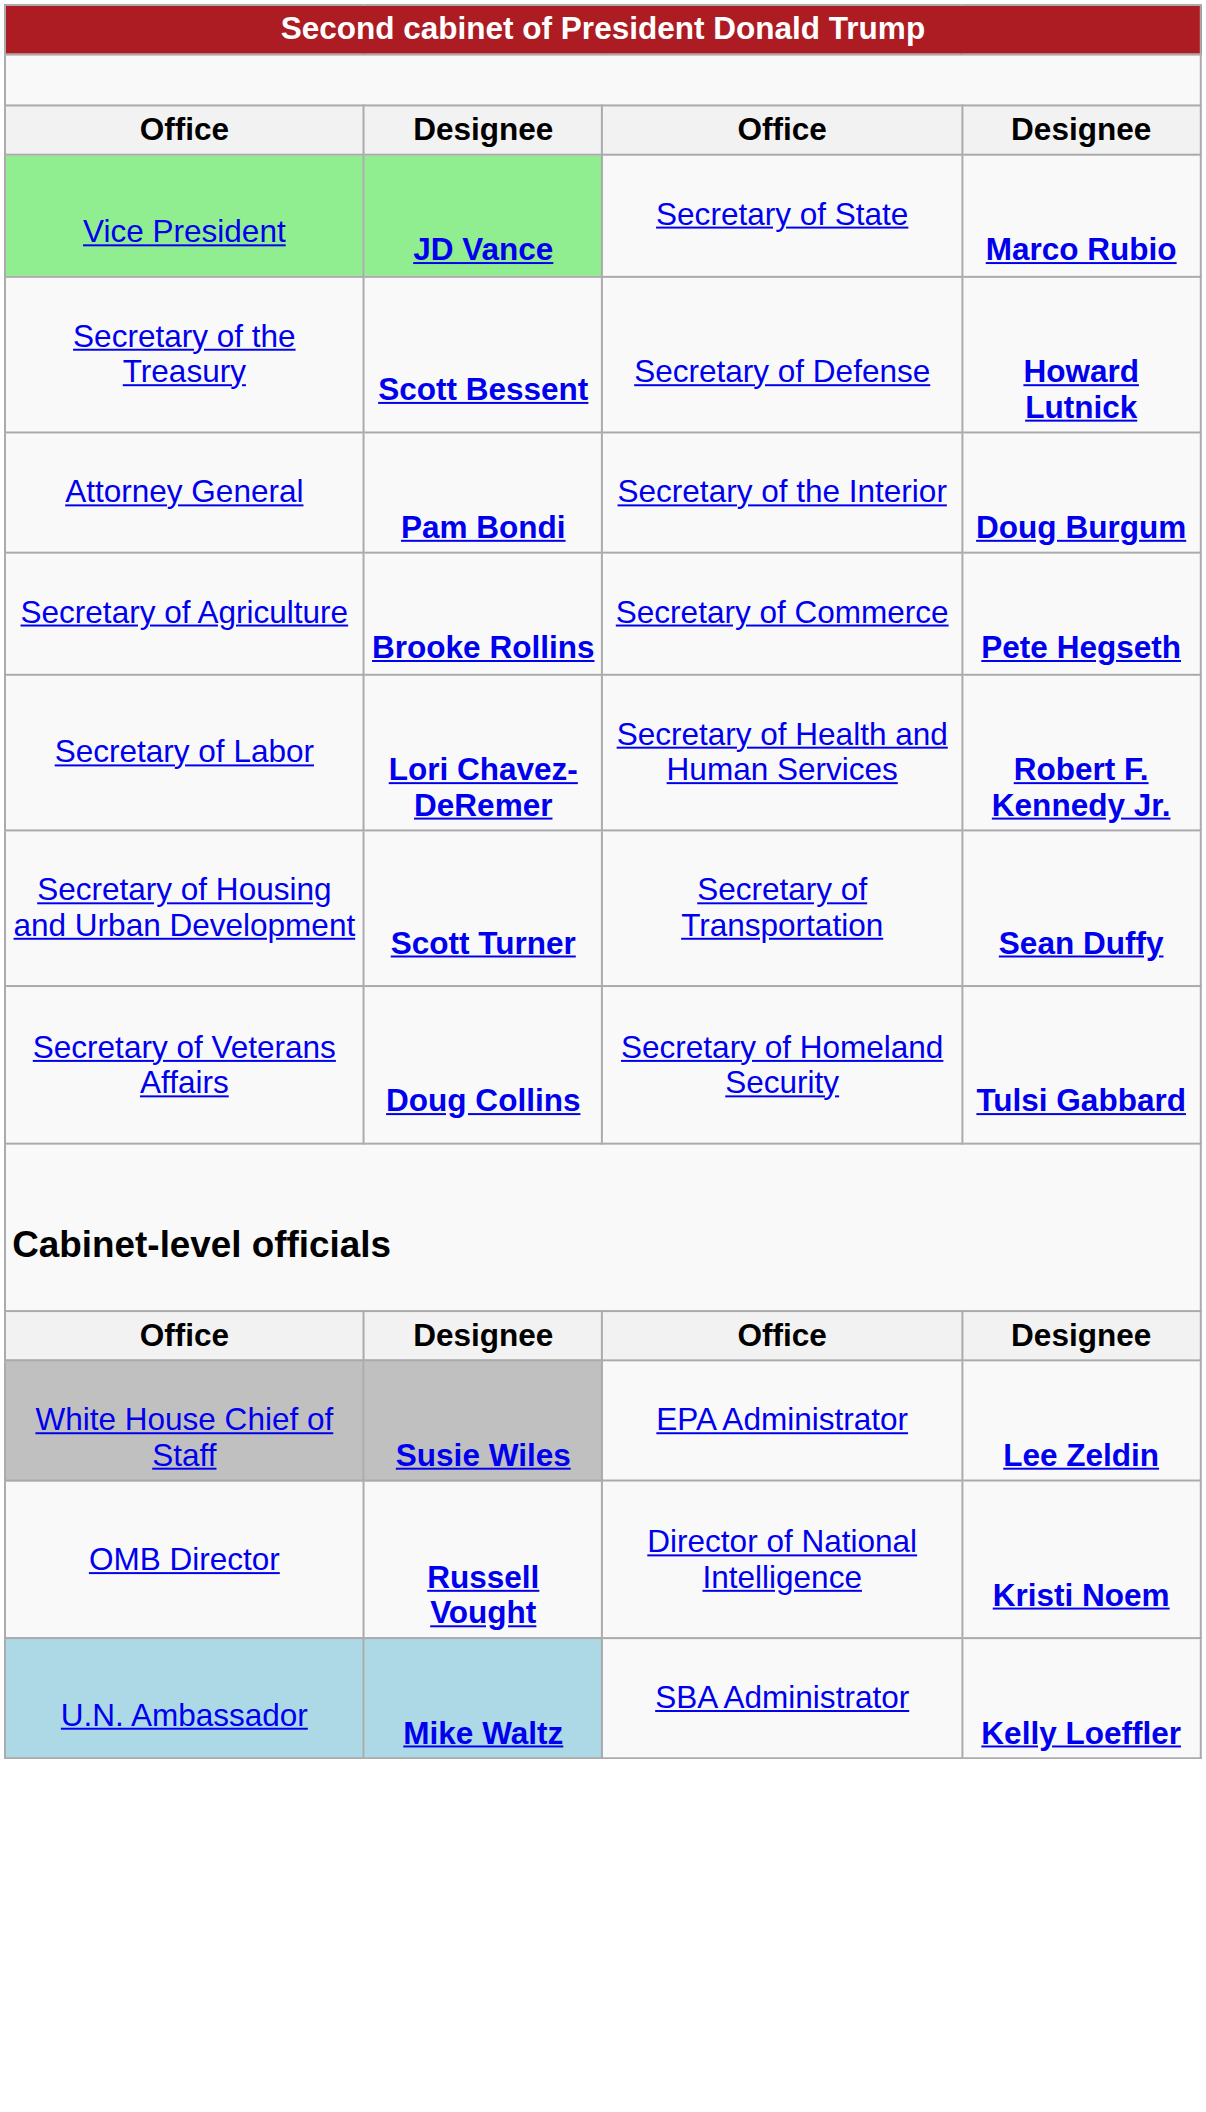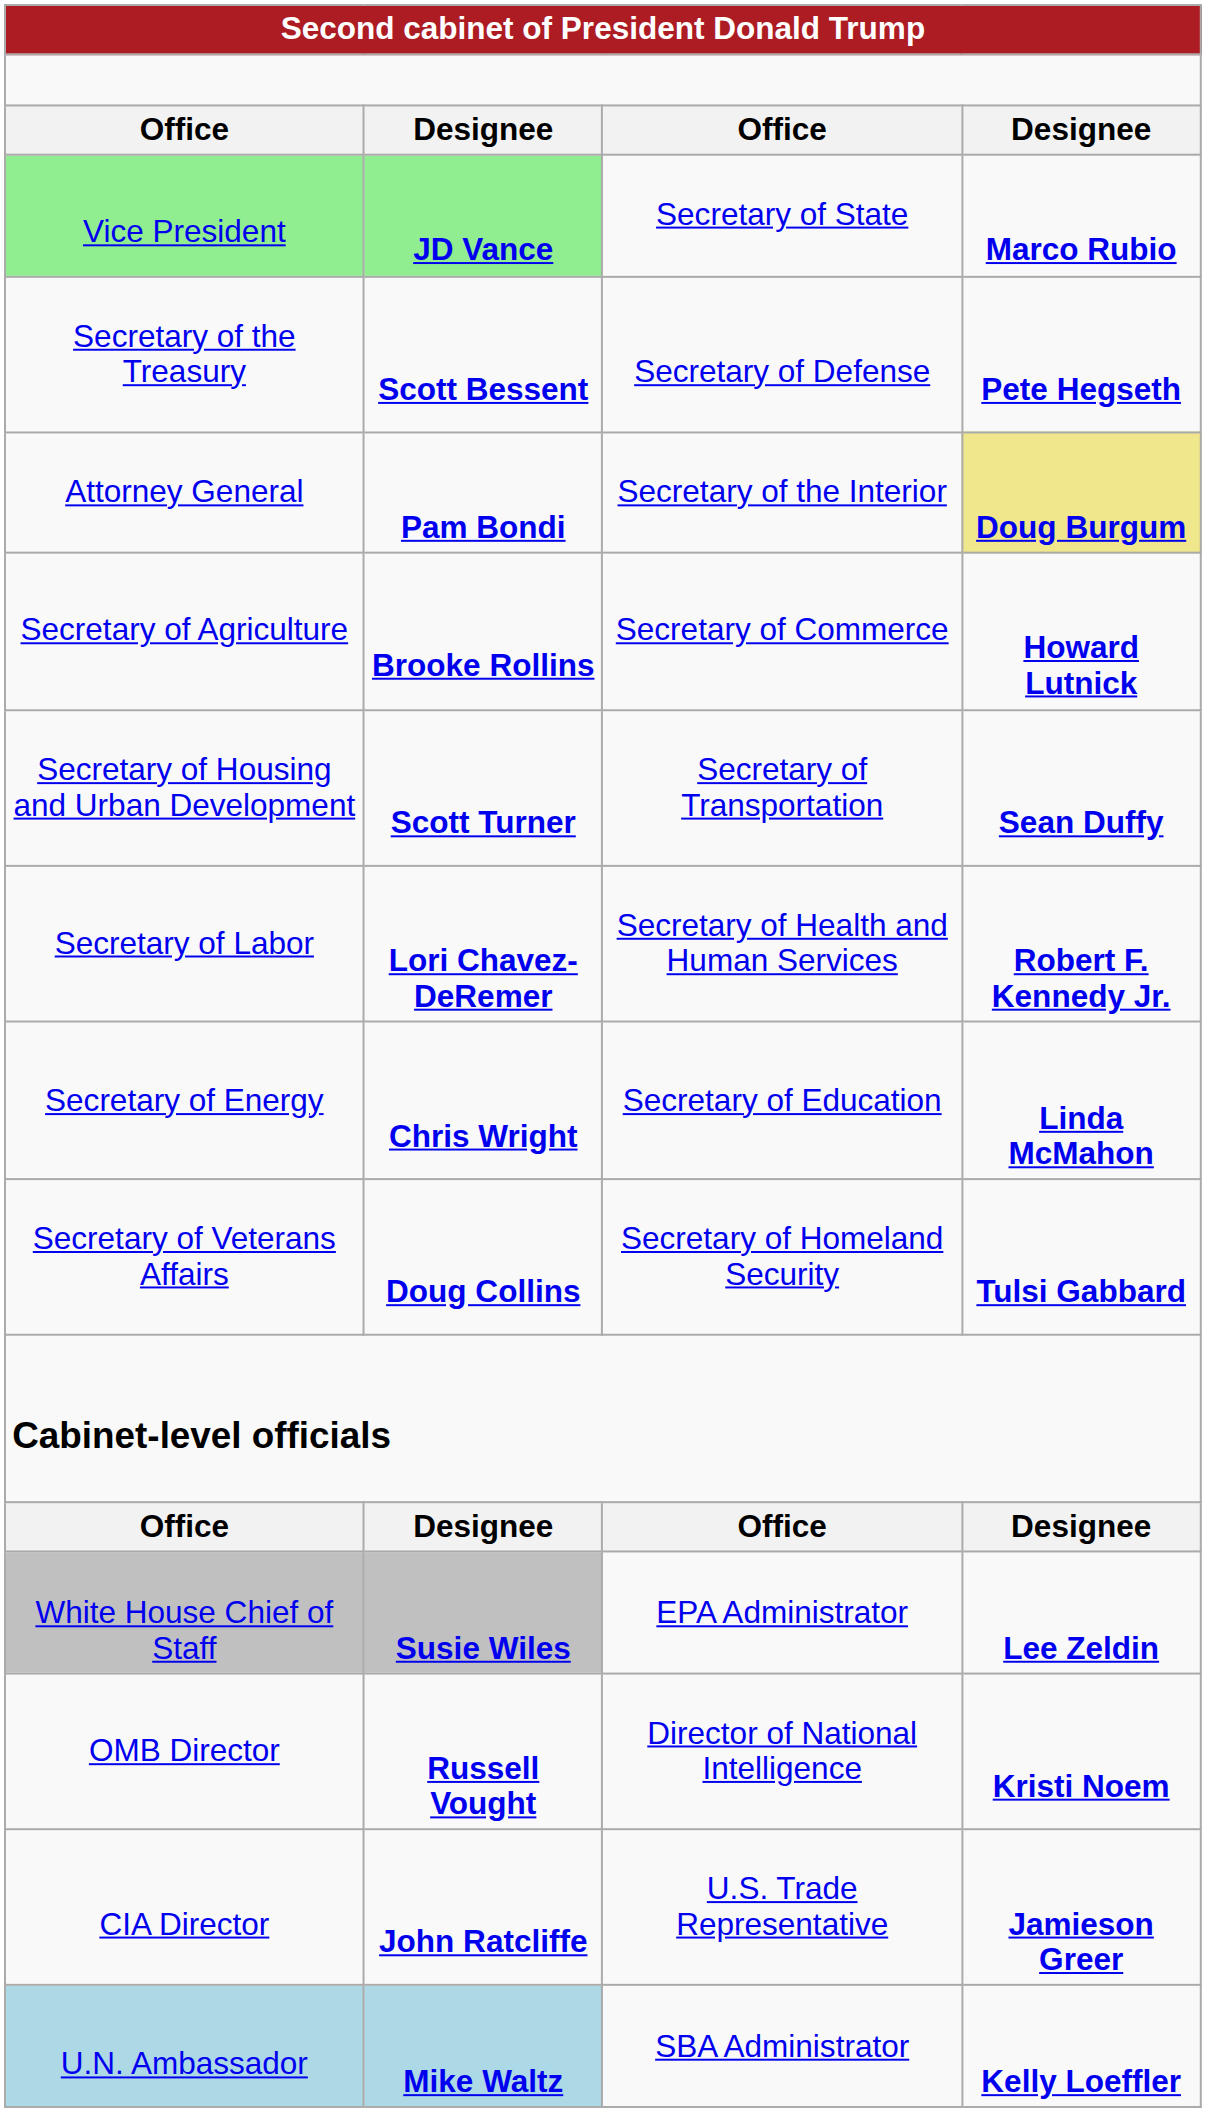Secretary of the Treasury | column 4: Howard Lutnick -> Pete Hegseth
Attorney General | column 4: no background -> khaki background
Secretary of Agriculture | column 4: Pete Hegseth -> Howard Lutnick
rows swapped: Secretary of Labor <-> Secretary of Housing and Urban Development
+ row: Secretary of Energy | Chris Wright | Secretary of Education | Linda McMahon
+ row: CIA Director | John Ratcliffe | U.S. Trade Representative | Jamieson Greer
